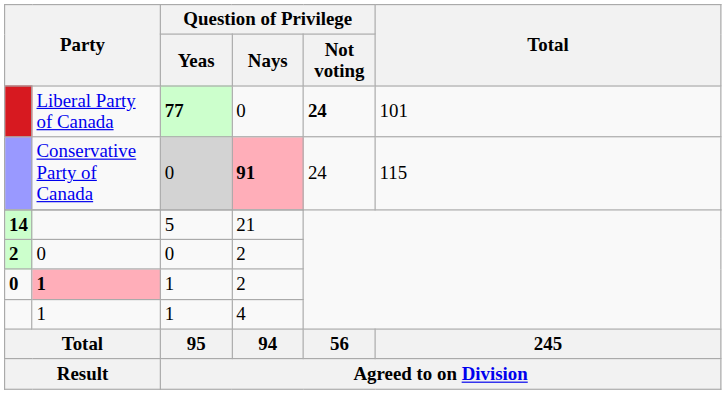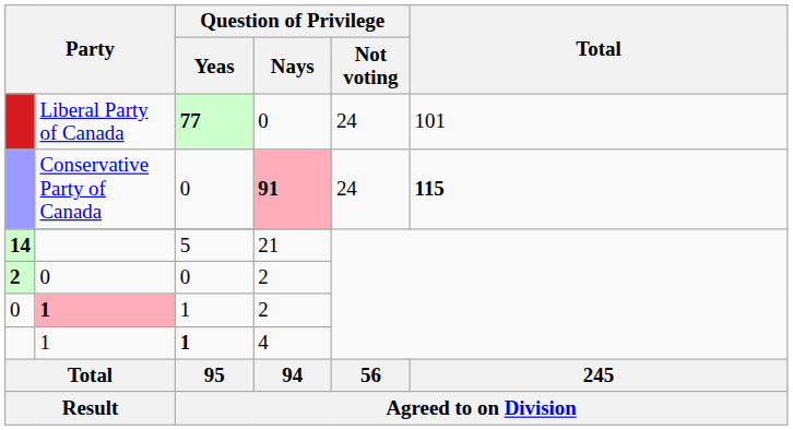Liberal Party of Canada | Question of Privilege / Not voting: bold -> normal
Conservative Party of Canada | Question of Privilege / Yeas: lightgrey background -> no background
Conservative Party of Canada | Total: normal -> bold
1 / 2 | column 1: bold -> normal
1 / 4 | Question of Privilege / Yeas: normal -> bold
